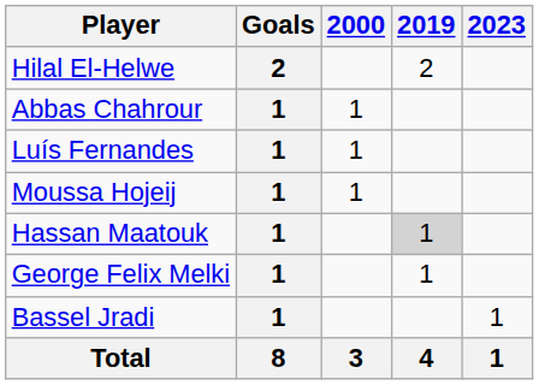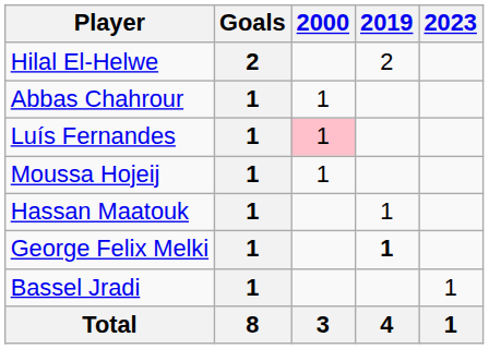Luís Fernandes | 2000: no background -> pink background
Hassan Maatouk | 2019: lightgrey background -> no background
George Felix Melki | 2019: normal -> bold
